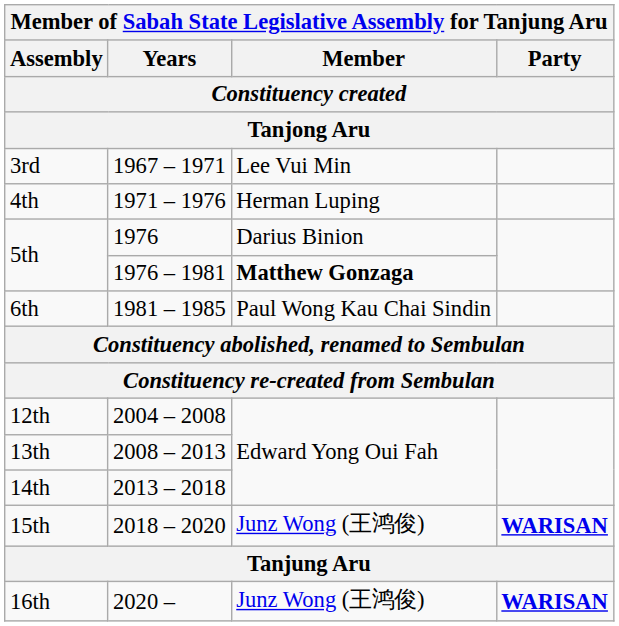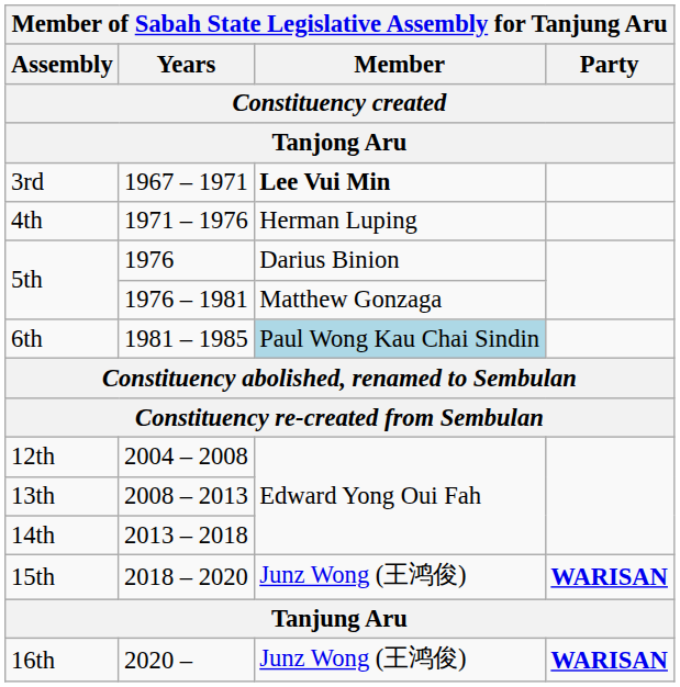3rd | Member: normal -> bold
5th / 1976 – 1981 | Member: bold -> normal
6th | Member: no background -> lightblue background
